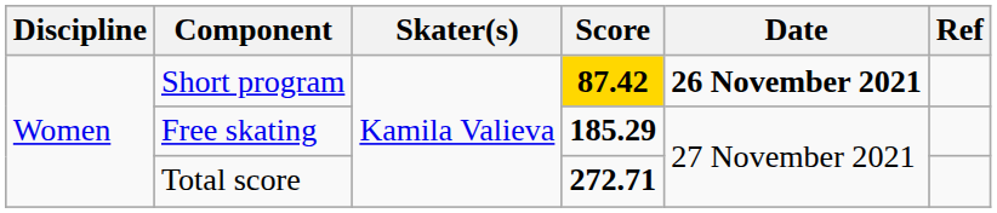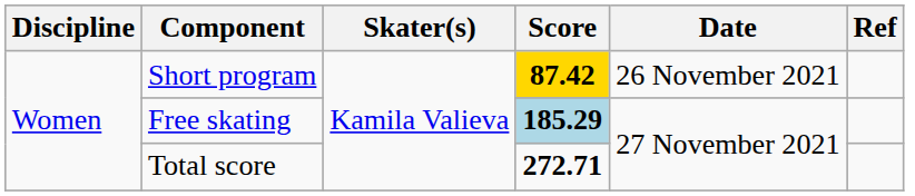Short program | Date: bold -> normal
Free skating | Score: no background -> lightblue background
